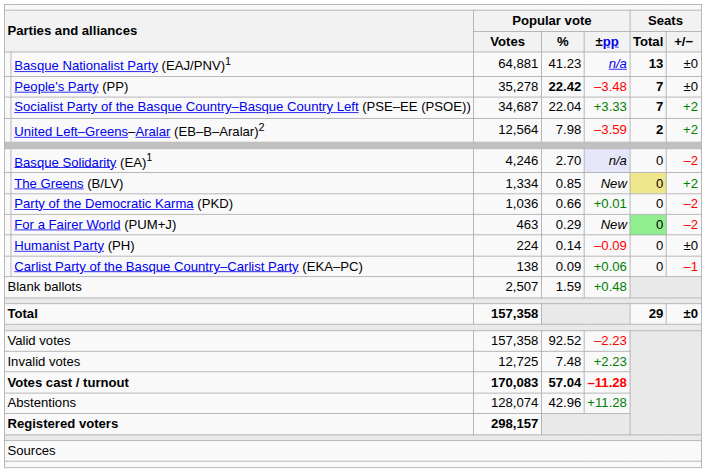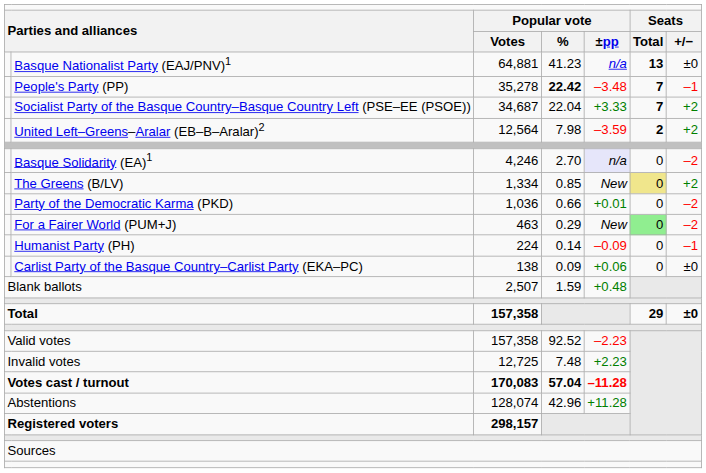People's Party (PP) | column 7: ±0 -> –1
Humanist Party (PH) | column 7: ±0 -> –1
Carlist Party of the Basque Country–Carlist Party (EKA–PC) | column 7: –1 -> ±0
